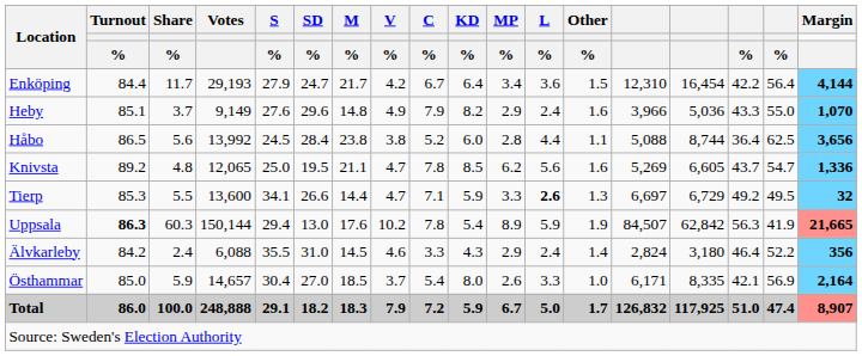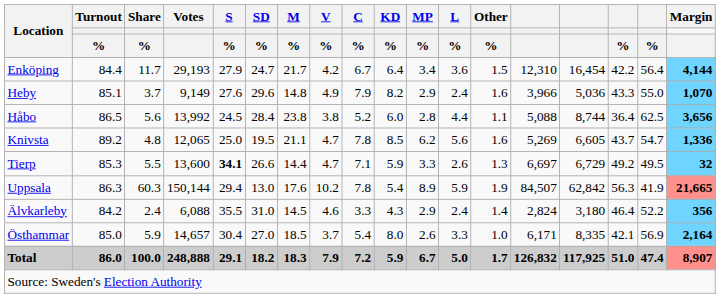Tierp | S / %: normal -> bold
Tierp | L / %: bold -> normal
Uppsala | Turnout / %: bold -> normal
